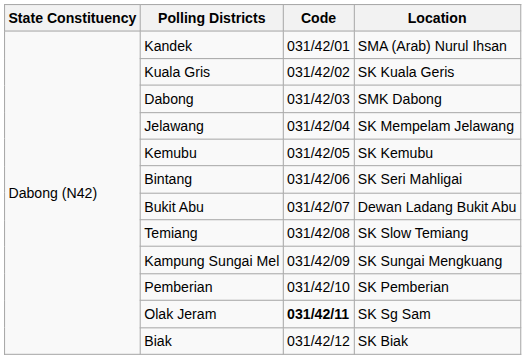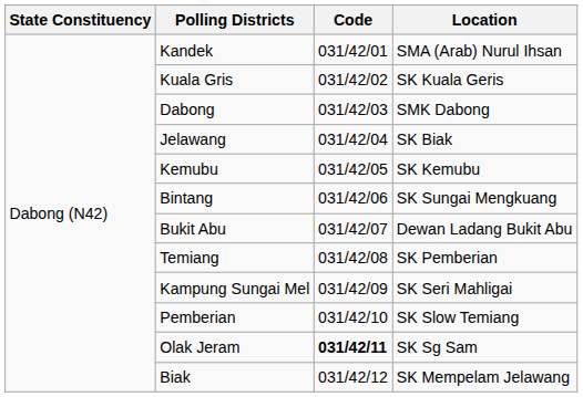Jelawang | Location: SK Mempelam Jelawang -> SK Biak
Bintang | Location: SK Seri Mahligai -> SK Sungai Mengkuang
Temiang | Location: SK Slow Temiang -> SK Pemberian
Kampung Sungai Mel | Location: SK Sungai Mengkuang -> SK Seri Mahligai
Pemberian | Location: SK Pemberian -> SK Slow Temiang
Biak | Location: SK Biak -> SK Mempelam Jelawang
